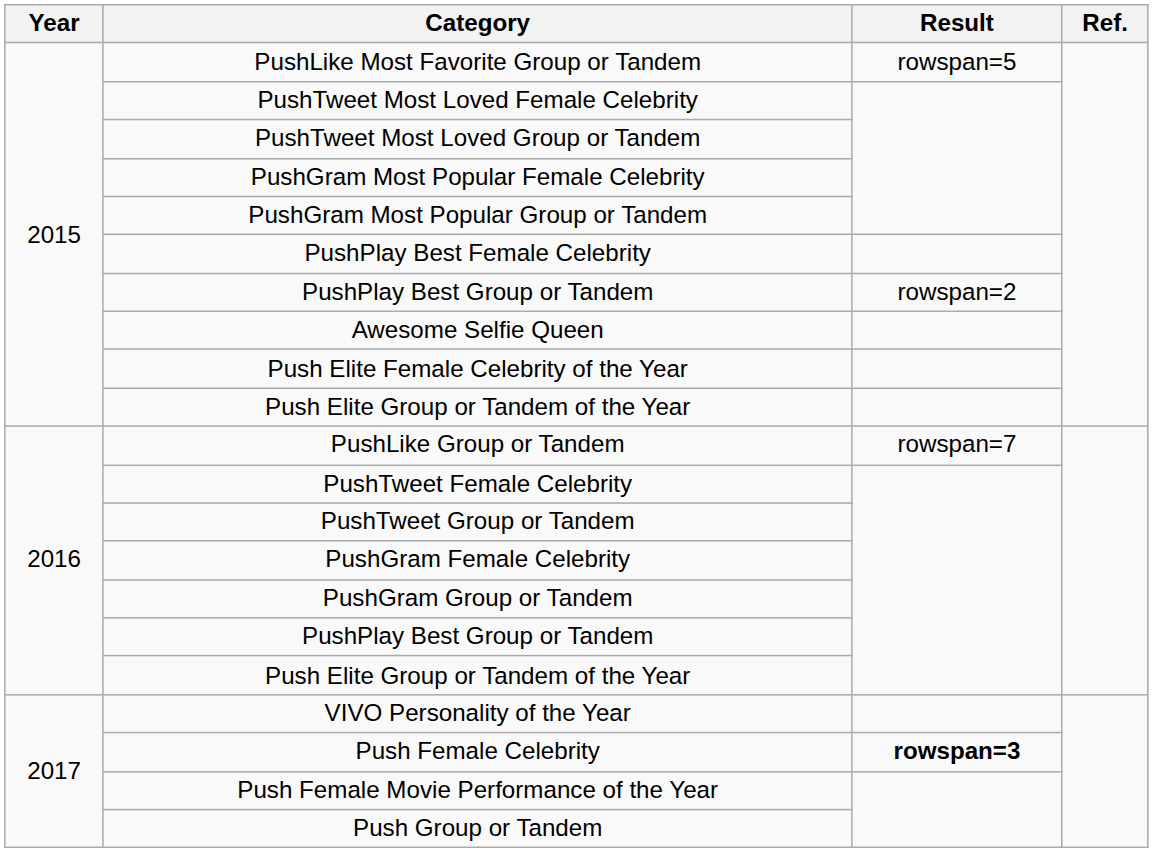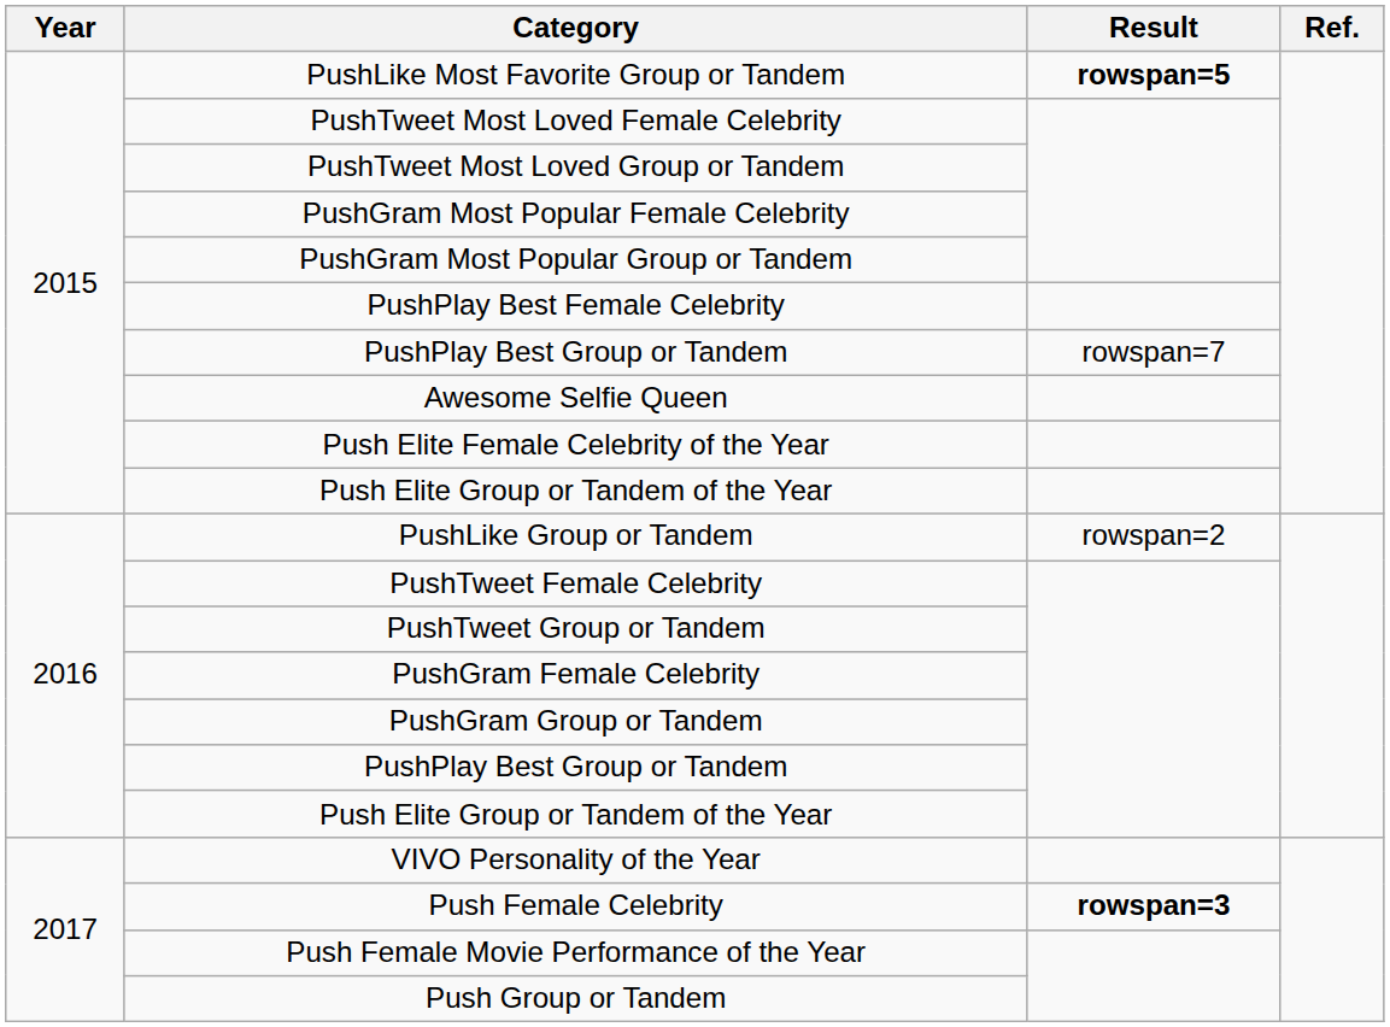PushLike Most Favorite Group or Tandem | Result: normal -> bold
2015 / PushPlay Best Group or Tandem | Result: rowspan=2 -> rowspan=7
PushLike Group or Tandem | Result: rowspan=7 -> rowspan=2
